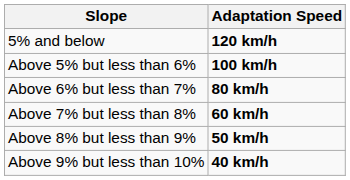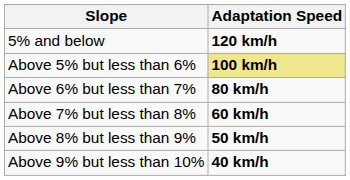Above 5% but less than 6% | Adaptation Speed: no background -> khaki background
